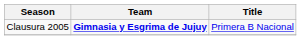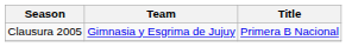Clausura 2005 | Team: bold -> normal
